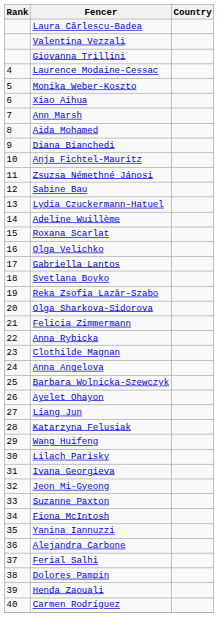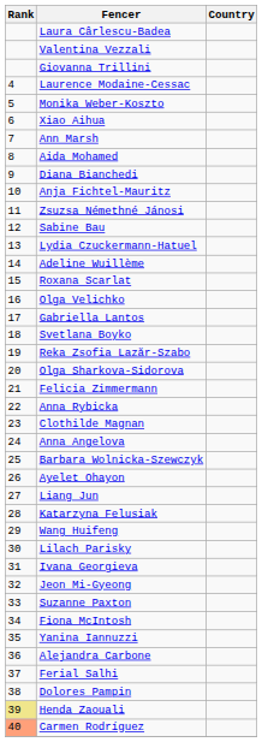Henda Zaouali | Rank: no background -> khaki background
Carmen Rodríguez | Rank: no background -> lightsalmon background
